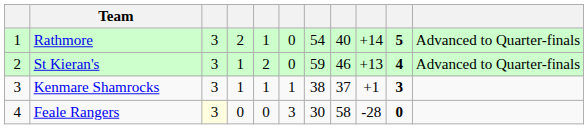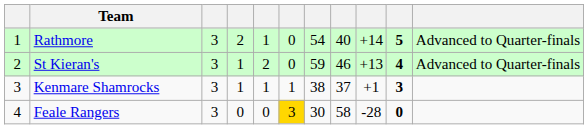Feale Rangers | column 3: lightyellow background -> no background
Feale Rangers | column 6: no background -> gold background
